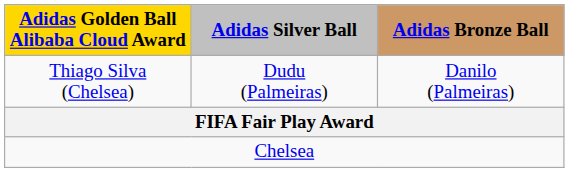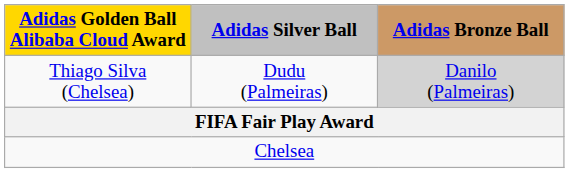Thiago Silva (Chelsea) | Adidas Bronze Ball: no background -> lightgrey background
